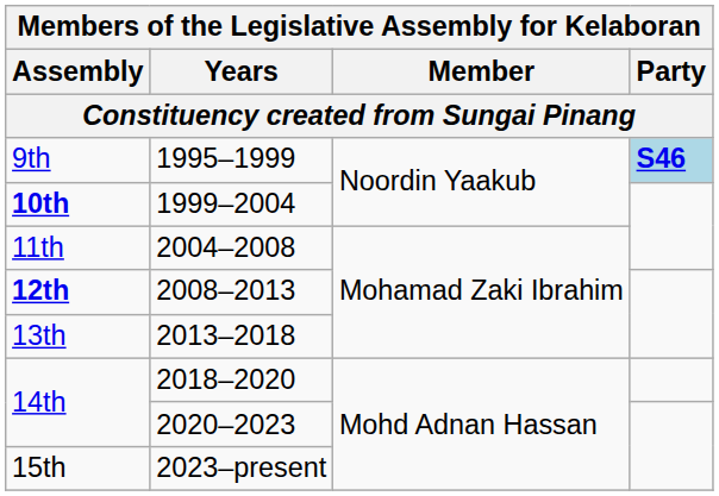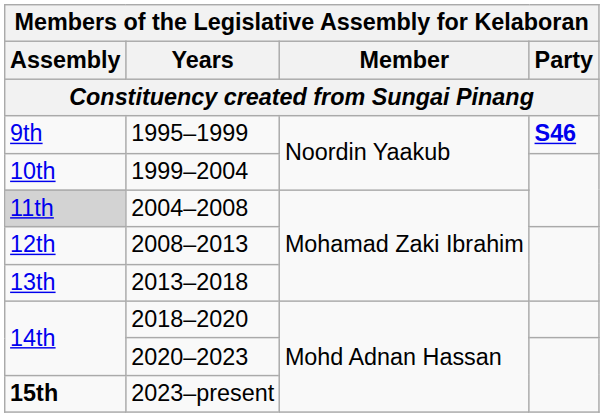1995–1999 | Party: lightblue background -> no background
1999–2004 | Assembly: bold -> normal
2004–2008 | Assembly: no background -> lightgrey background
2008–2013 | Assembly: bold -> normal
2023–present | Assembly: normal -> bold
